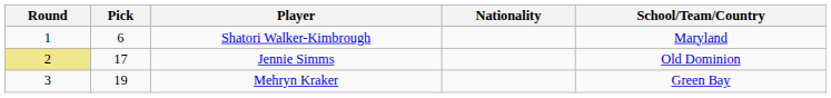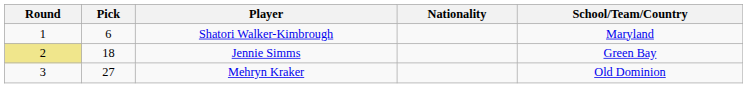Jennie Simms | Pick: 17 -> 18
Jennie Simms | School/Team/Country: Old Dominion -> Green Bay
Mehryn Kraker | Pick: 19 -> 27
Mehryn Kraker | School/Team/Country: Green Bay -> Old Dominion
